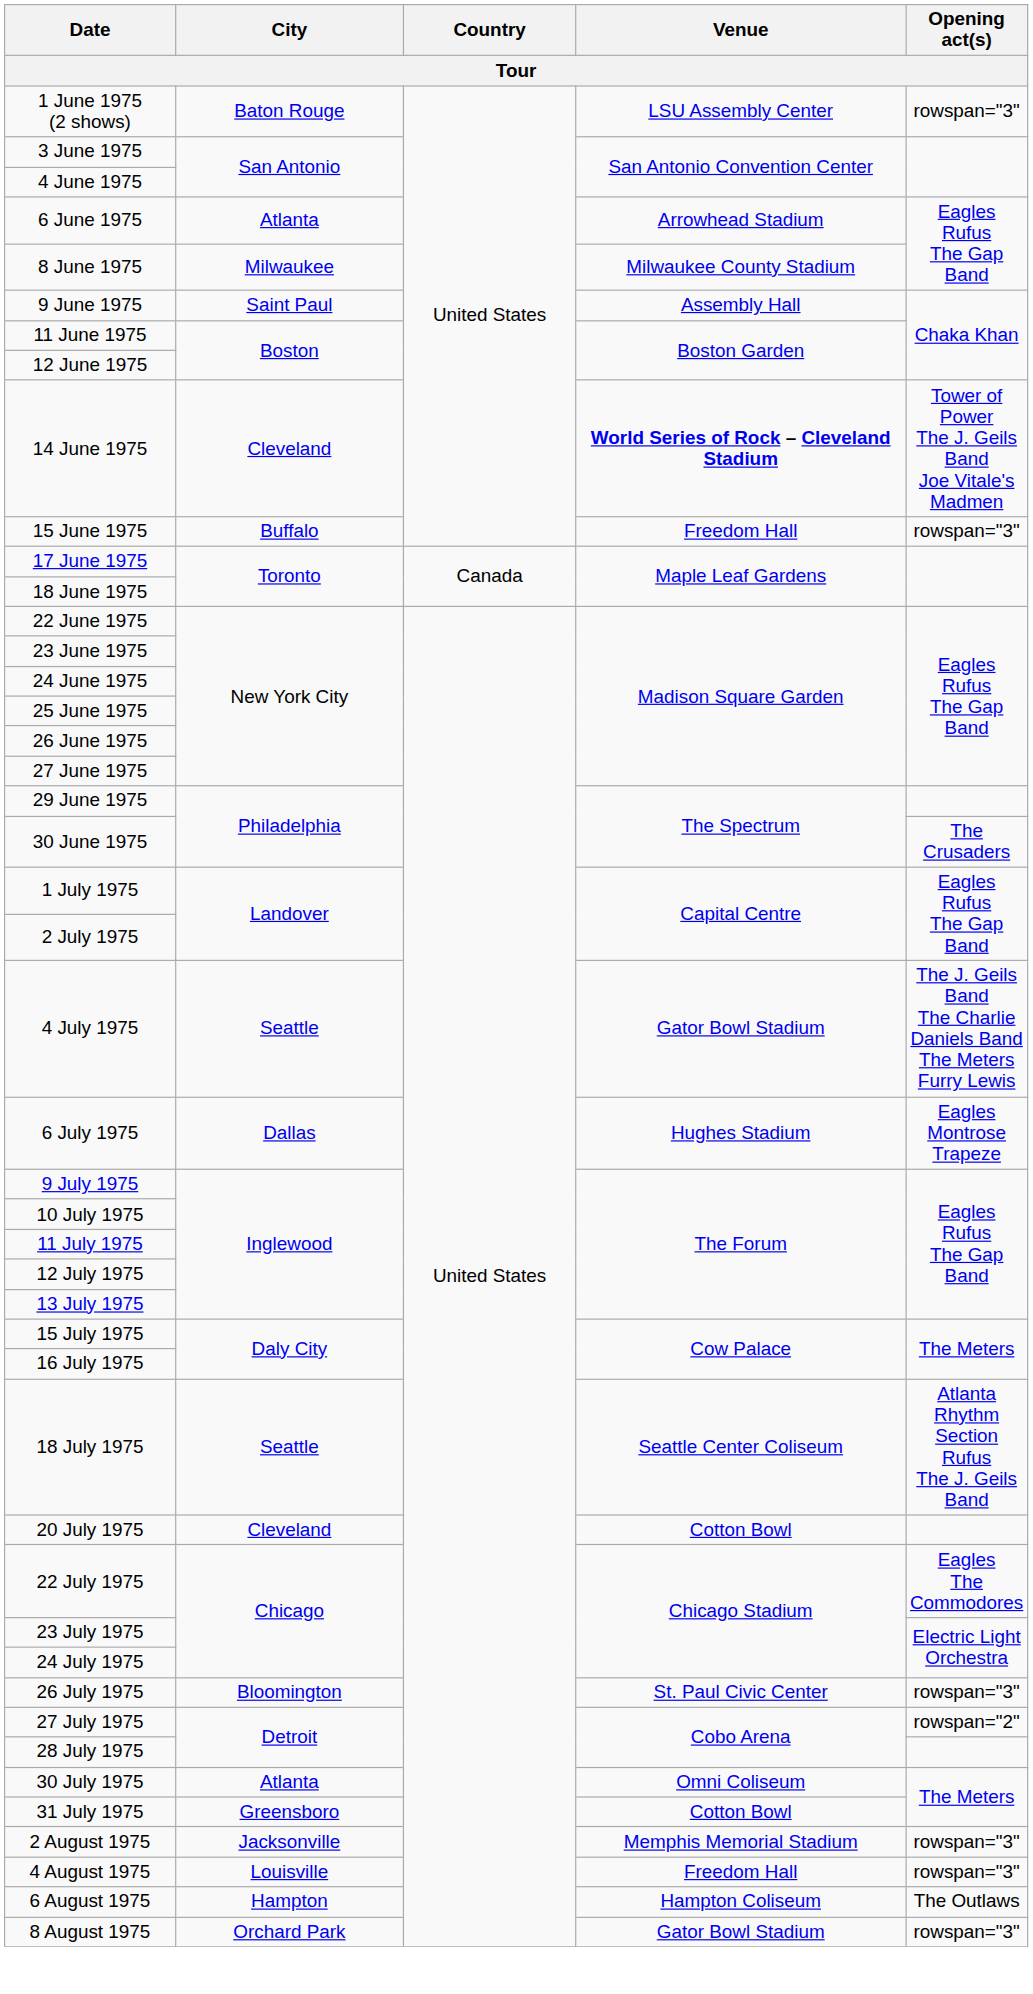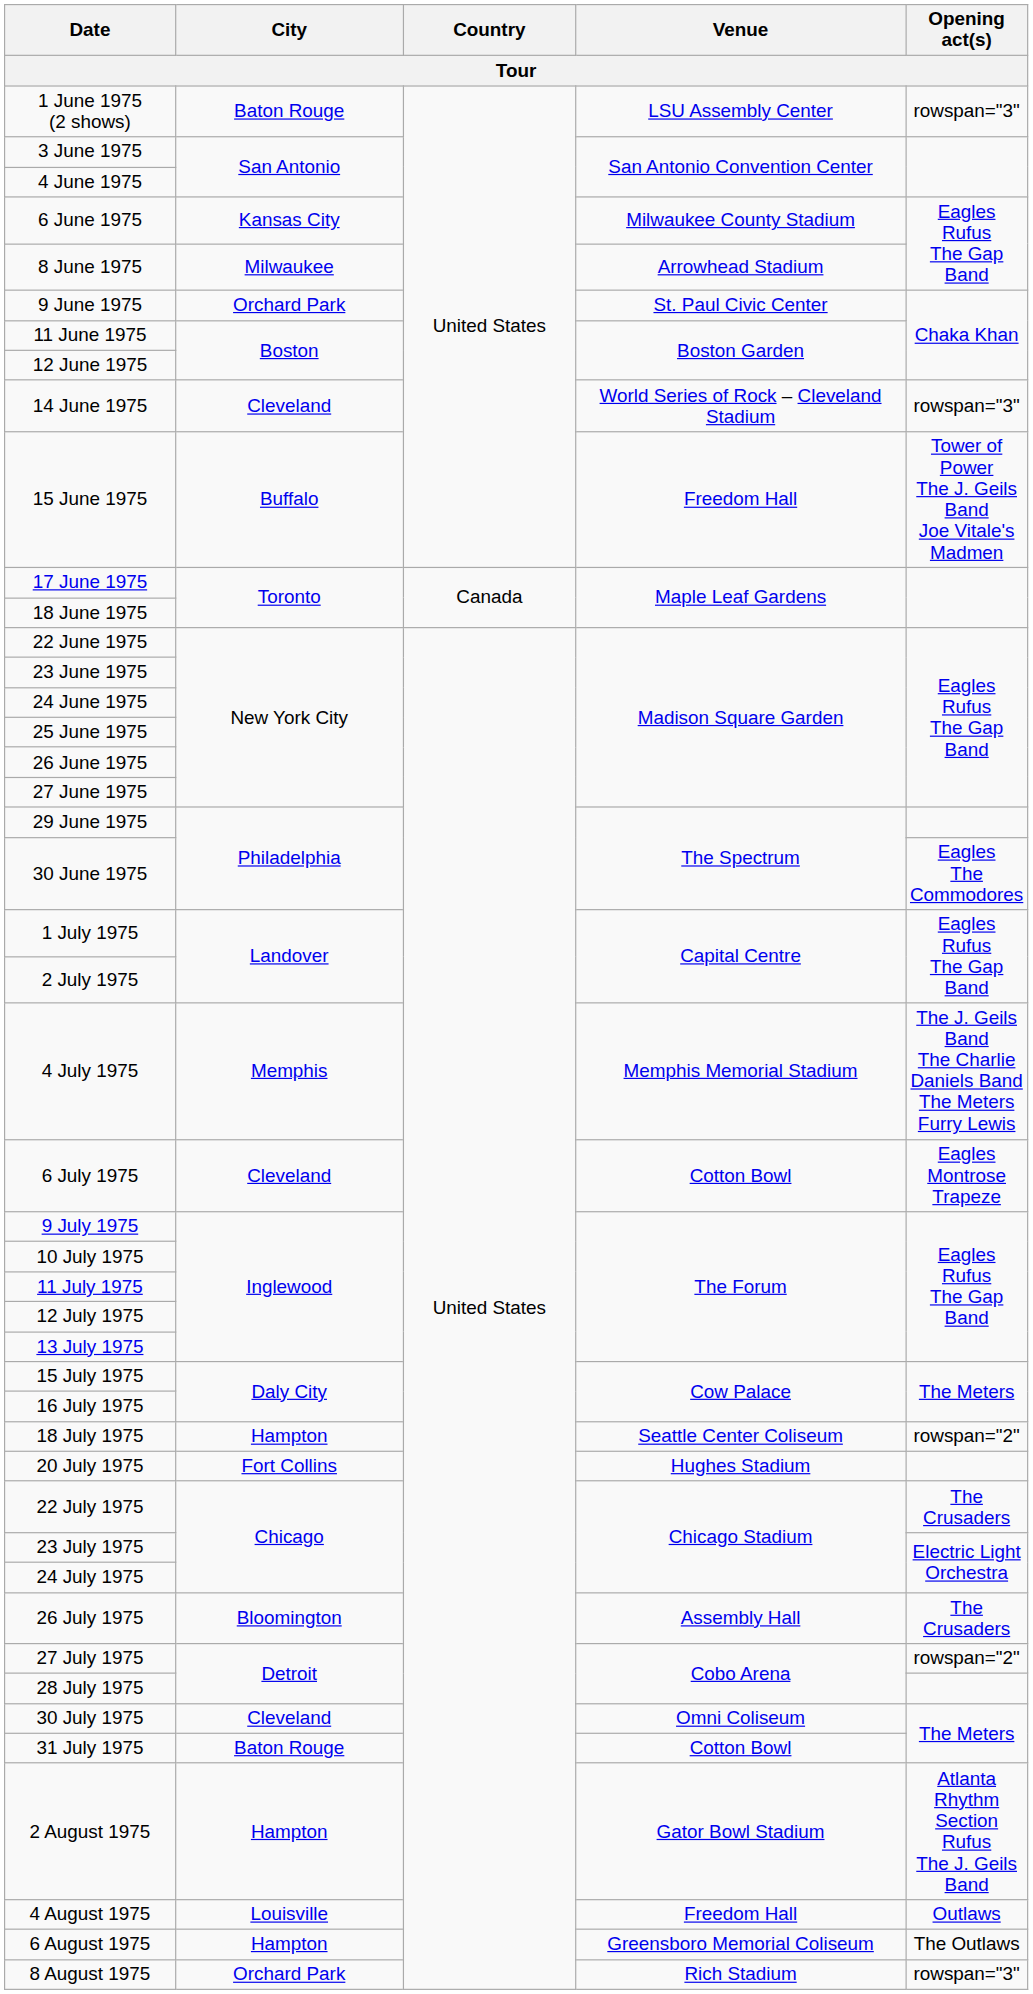6 June 1975 | City: Atlanta -> Kansas City
6 June 1975 | Venue: Arrowhead Stadium -> Milwaukee County Stadium
8 June 1975 | Venue: Milwaukee County Stadium -> Arrowhead Stadium
9 June 1975 | City: Saint Paul -> Orchard Park
9 June 1975 | Venue: Assembly Hall -> St. Paul Civic Center
14 June 1975 | Venue: bold -> normal
14 June 1975 | Opening act(s): Tower of Power The J. Geils Band Joe Vitale's Madmen -> rowspan="3"
15 June 1975 | Opening act(s): rowspan="3" -> Tower of Power The J. Geils Band Joe Vitale's Madmen
30 June 1975 | Opening act(s): The Crusaders -> Eagles The Commodores
4 July 1975 | City: Seattle -> Memphis
4 July 1975 | Venue: Gator Bowl Stadium -> Memphis Memorial Stadium
6 July 1975 | City: Dallas -> Cleveland
6 July 1975 | Venue: Hughes Stadium -> Cotton Bowl
18 July 1975 | City: Seattle -> Hampton
18 July 1975 | Opening act(s): Atlanta Rhythm Section Rufus The J. Geils Band -> rowspan="2"
20 July 1975 | City: Cleveland -> Fort Collins
20 July 1975 | Venue: Cotton Bowl -> Hughes Stadium
22 July 1975 | Opening act(s): Eagles The Commodores -> The Crusaders
26 July 1975 | Venue: St. Paul Civic Center -> Assembly Hall
26 July 1975 | Opening act(s): rowspan="3" -> The Crusaders
30 July 1975 | City: Atlanta -> Cleveland
31 July 1975 | City: Greensboro -> Baton Rouge
2 August 1975 | City: Jacksonville -> Hampton
2 August 1975 | Venue: Memphis Memorial Stadium -> Gator Bowl Stadium
2 August 1975 | Opening act(s): rowspan="3" -> Atlanta Rhythm Section Rufus The J. Geils Band
4 August 1975 | Opening act(s): rowspan="3" -> Outlaws
6 August 1975 | Venue: Hampton Coliseum -> Greensboro Memorial Coliseum
8 August 1975 | Venue: Gator Bowl Stadium -> Rich Stadium
